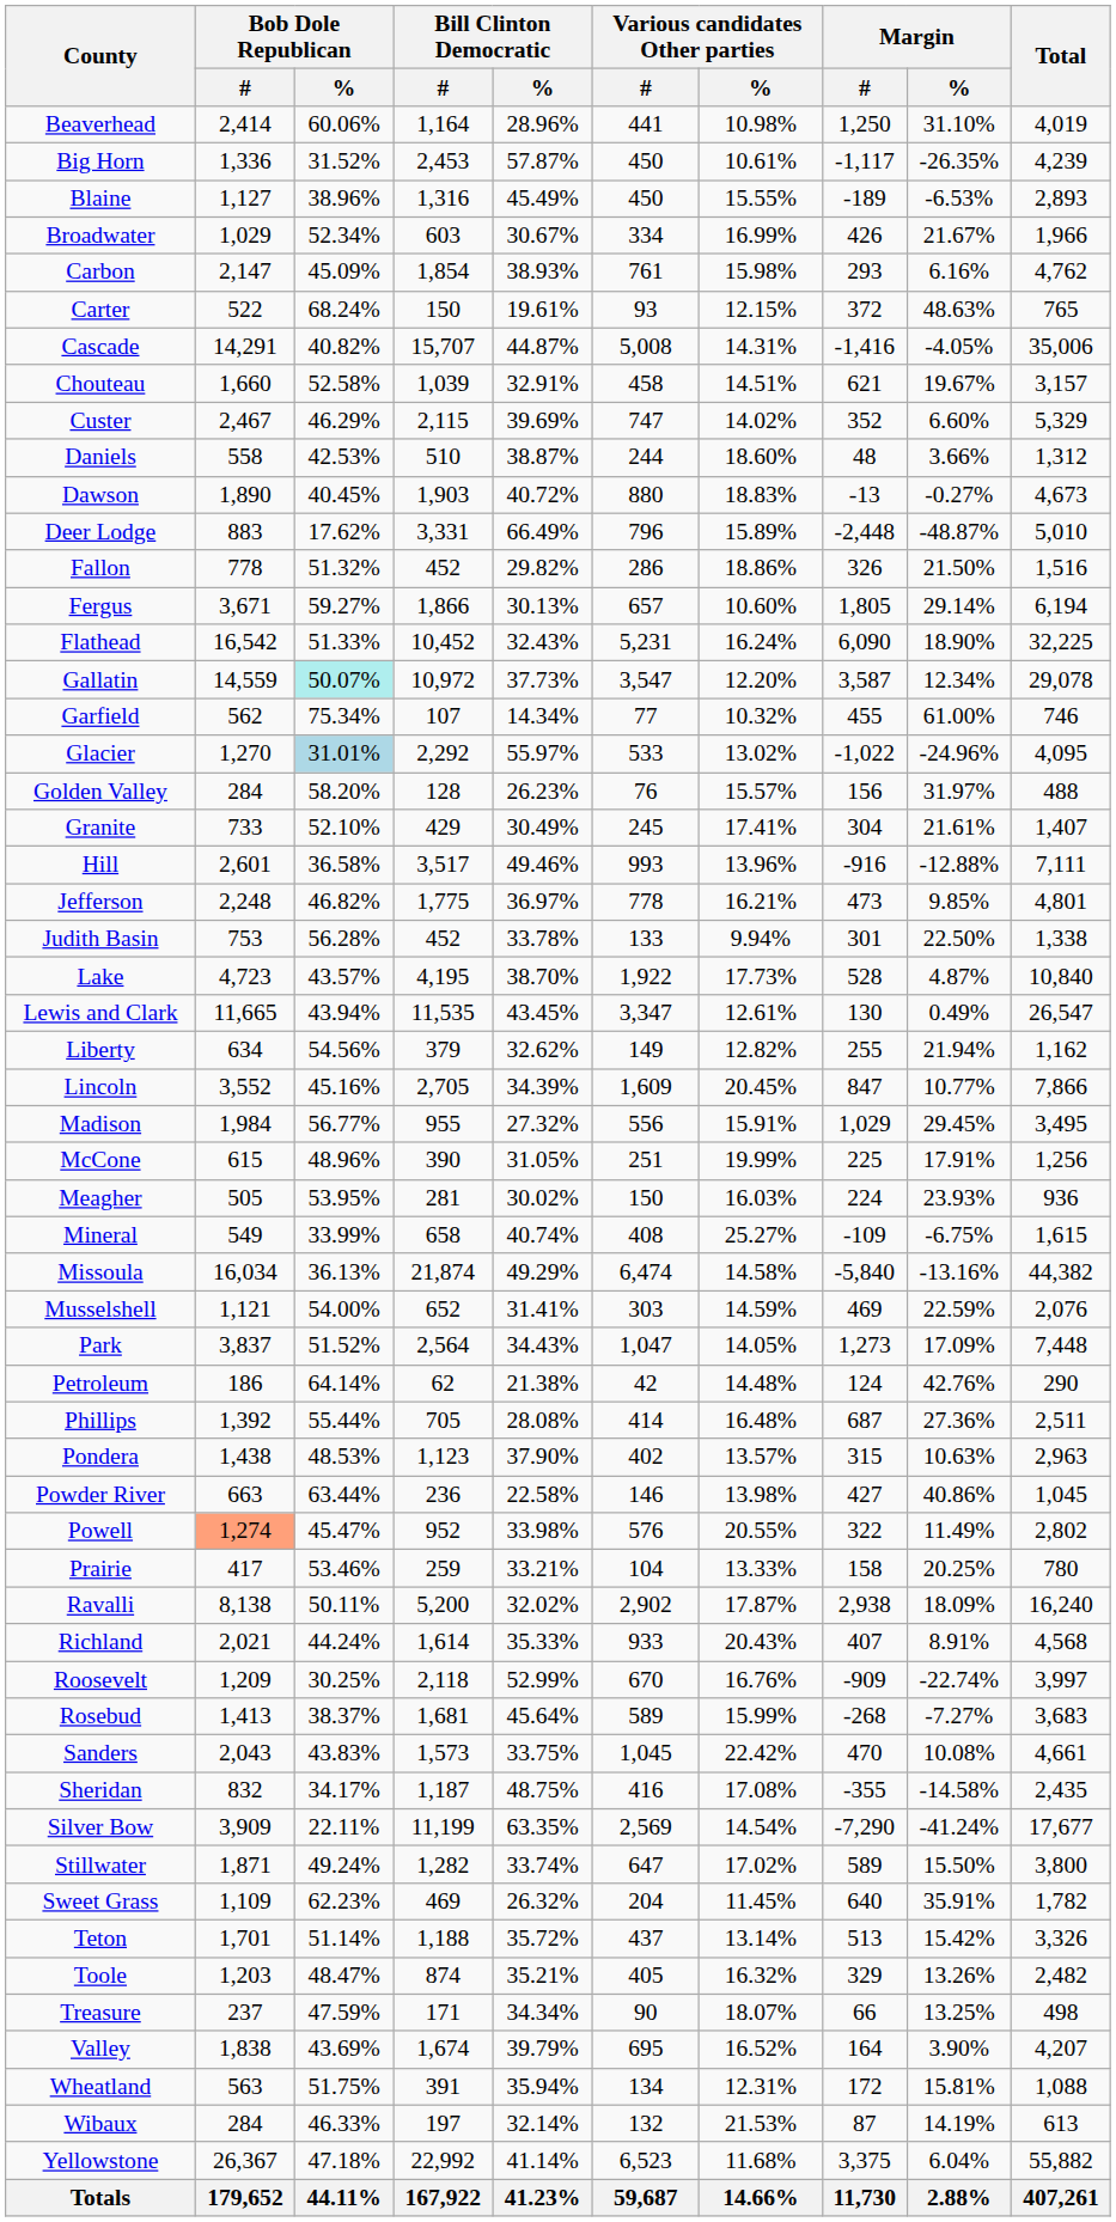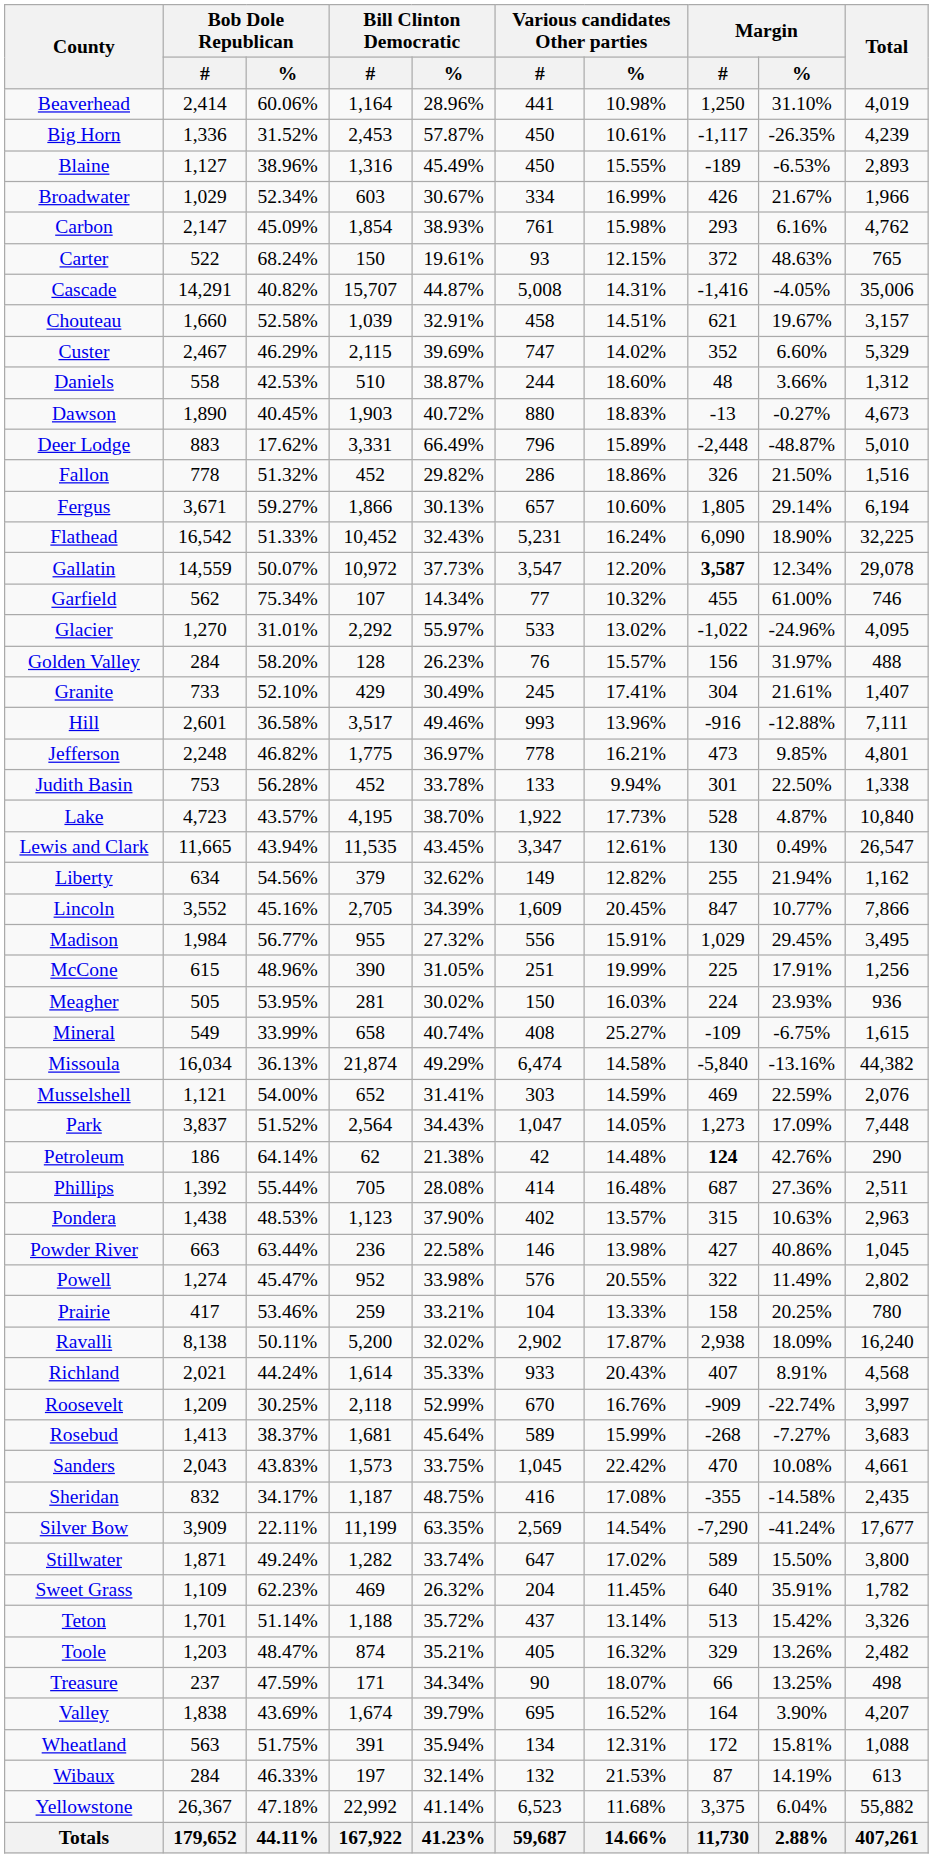Gallatin | Bob Dole Republican / %: paleturquoise background -> no background
Gallatin | Margin / #: normal -> bold
Glacier | Bob Dole Republican / %: lightblue background -> no background
Petroleum | Margin / #: normal -> bold
Powell | Bob Dole Republican / #: lightsalmon background -> no background
